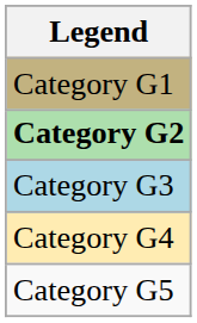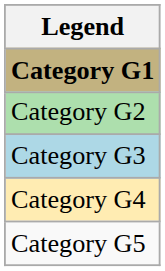row 2 | column 1: normal -> bold
row 3 | column 1: bold -> normal
